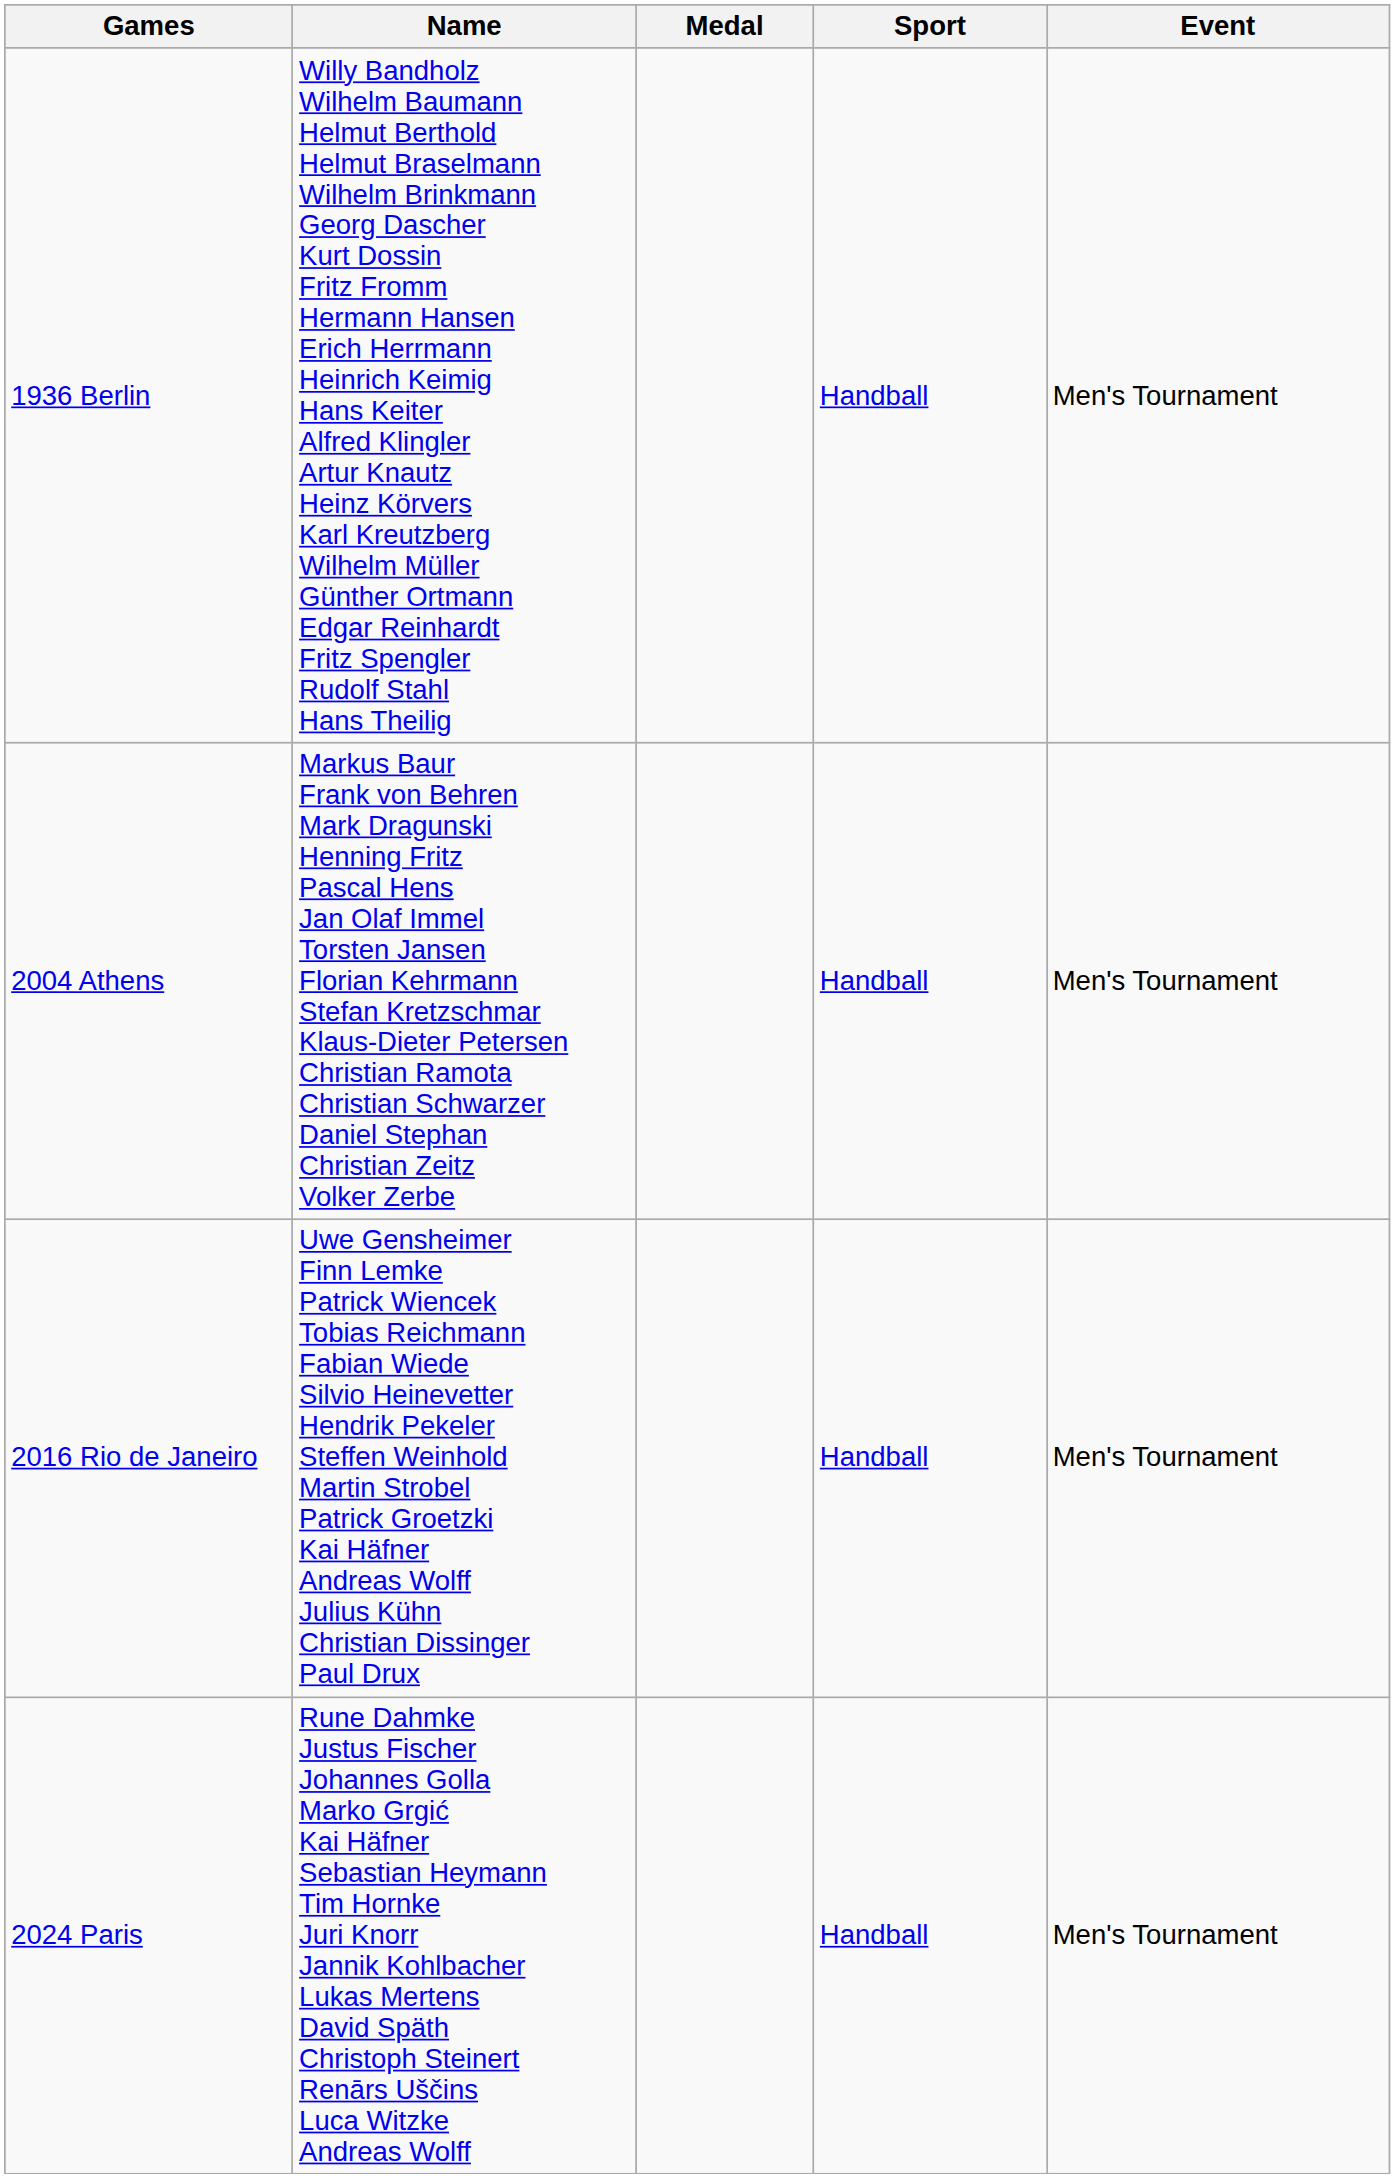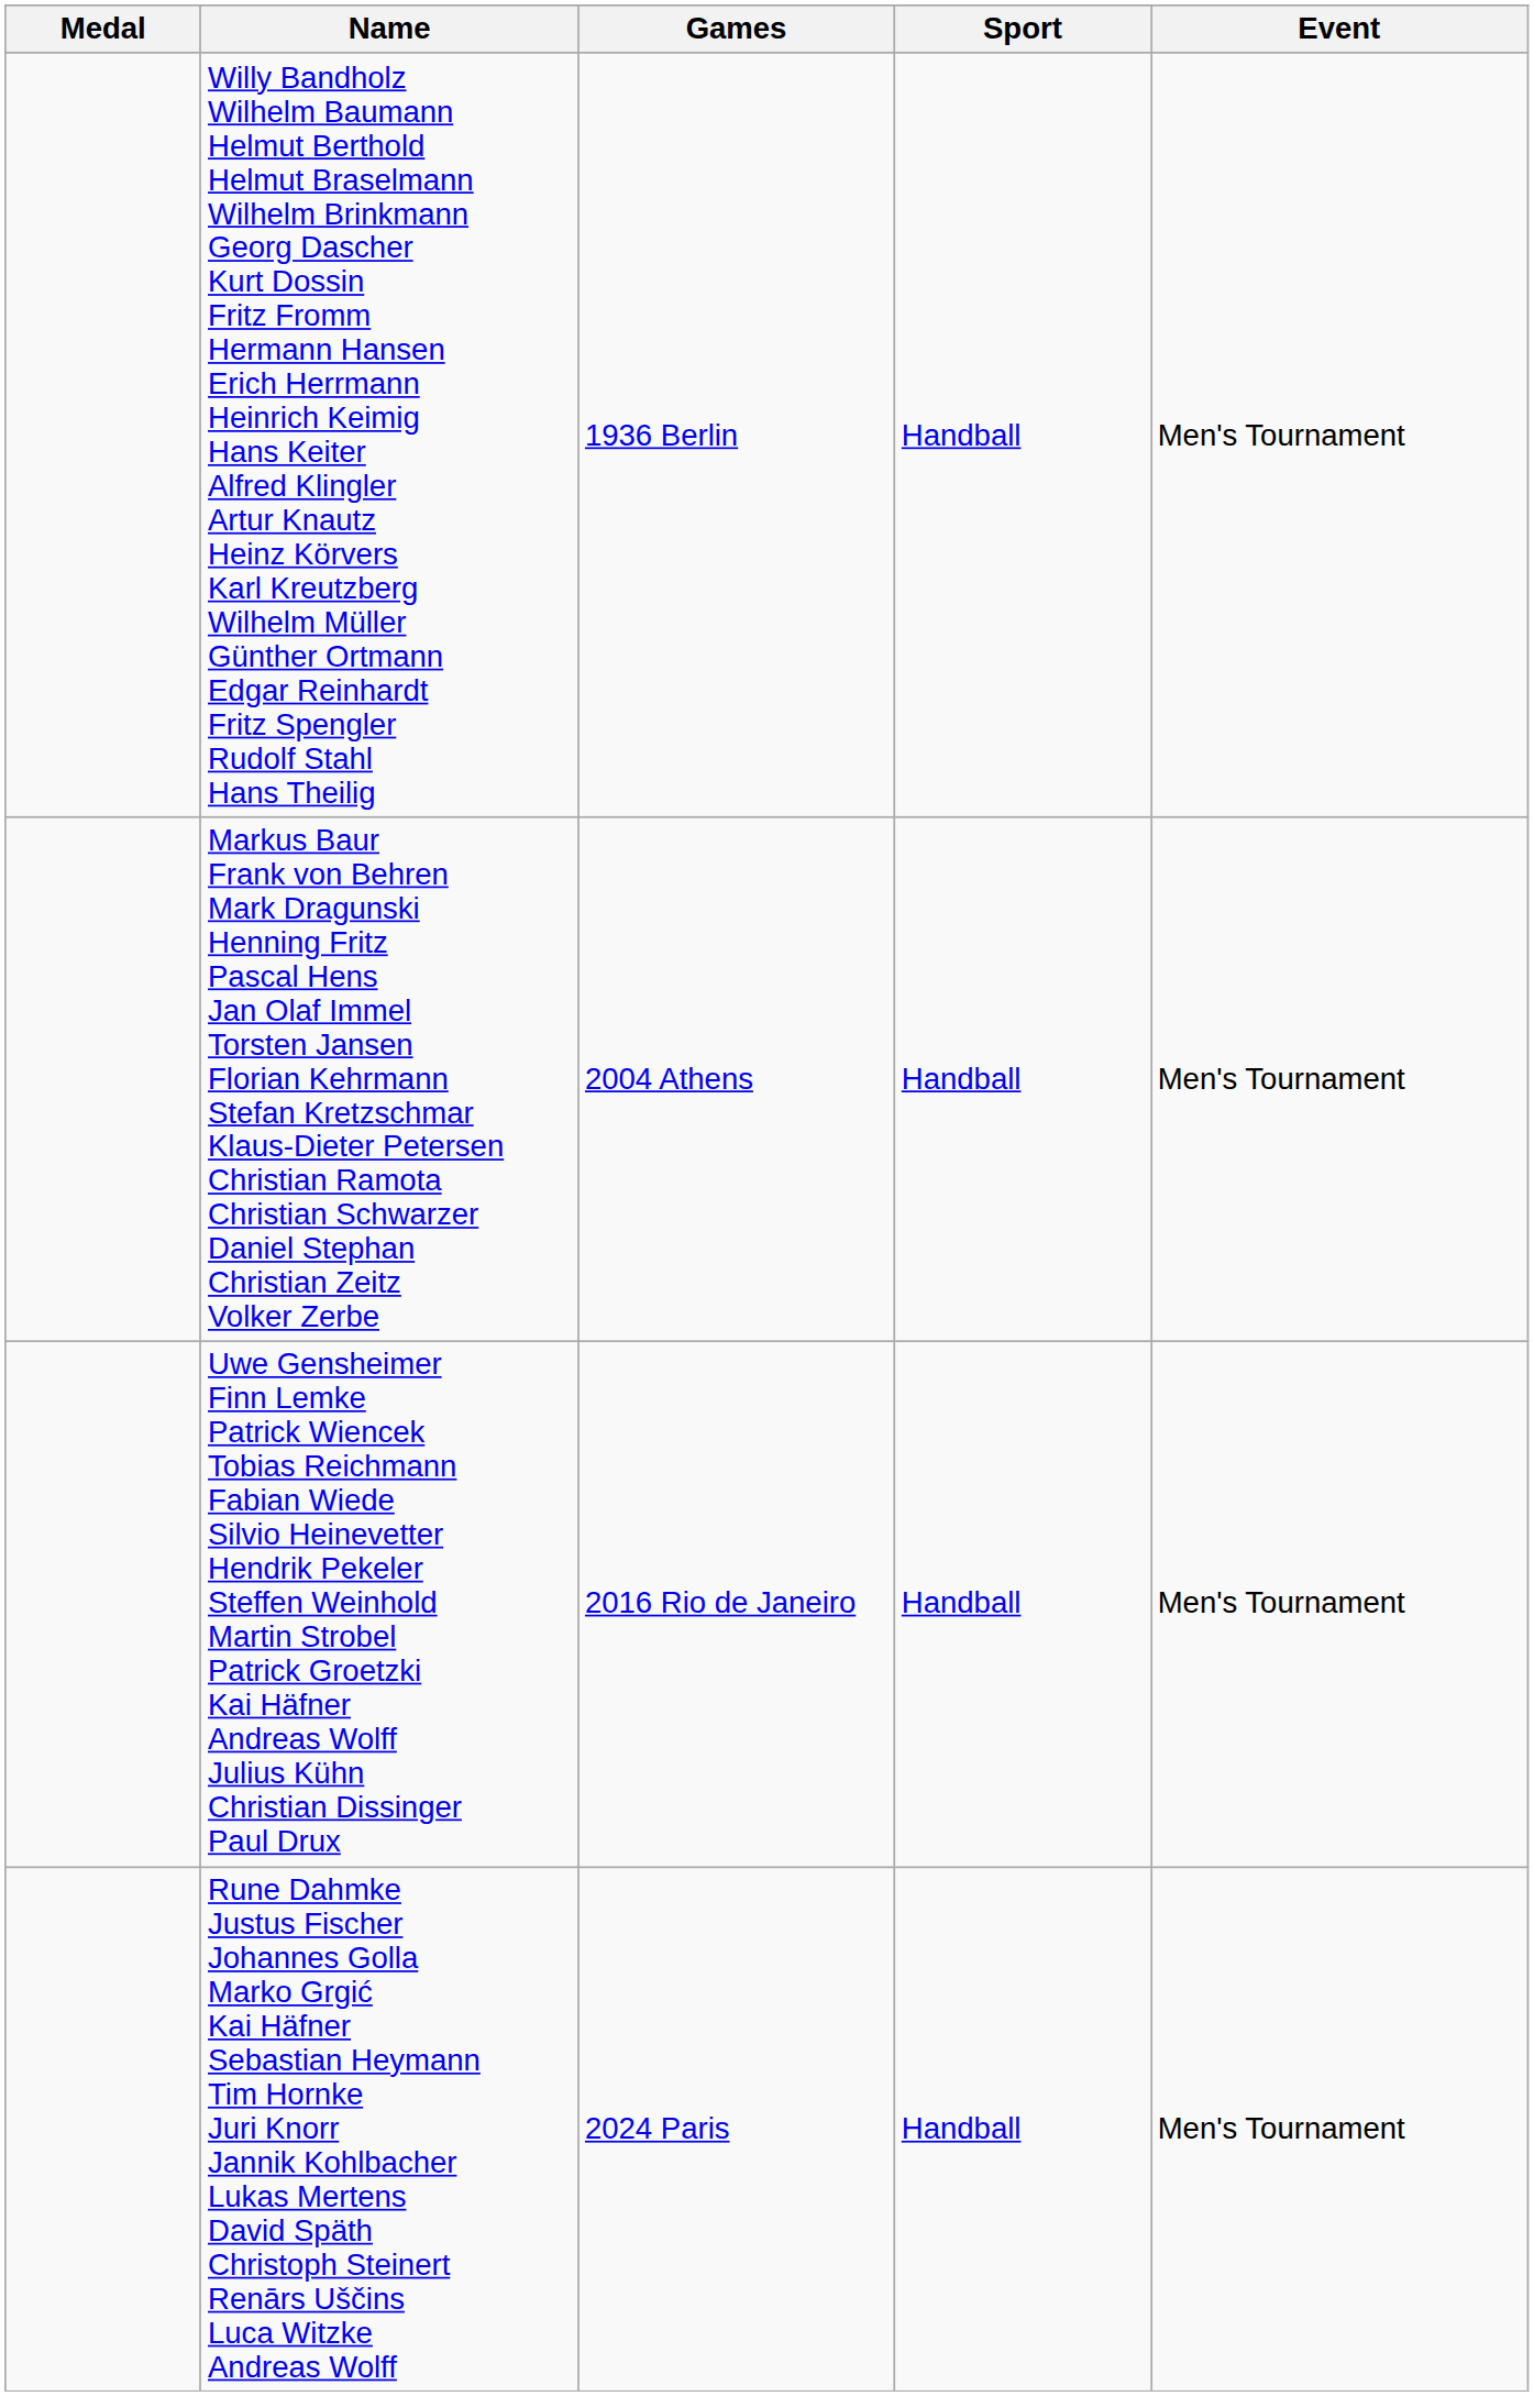columns swapped: Medal <-> Games
